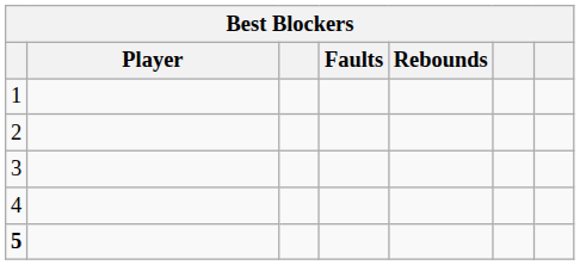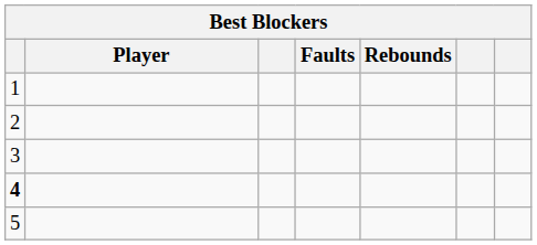4 | column 1: normal -> bold
5 | column 1: bold -> normal
